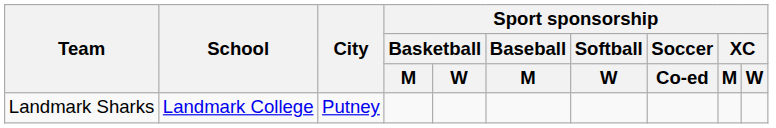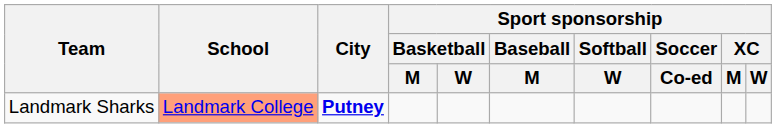Landmark Sharks | School: no background -> lightsalmon background
Landmark Sharks | City: normal -> bold
